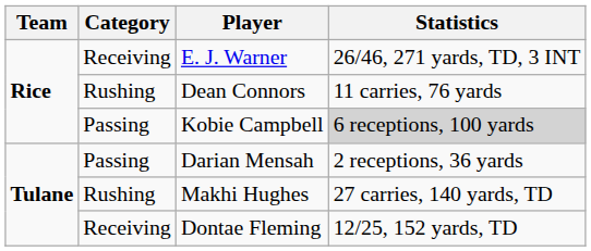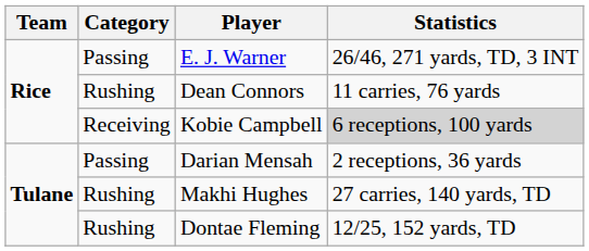E. J. Warner | Category: Receiving -> Passing
Kobie Campbell | Category: Passing -> Receiving
Dontae Fleming | Category: Receiving -> Rushing
